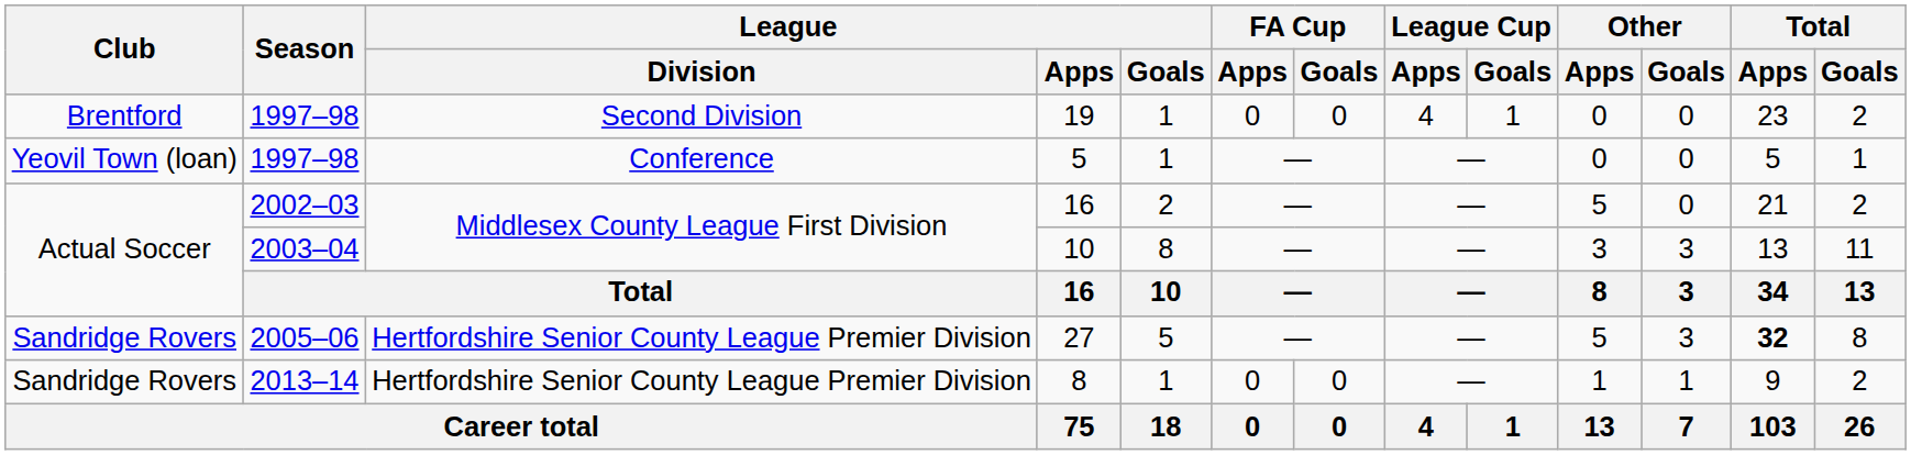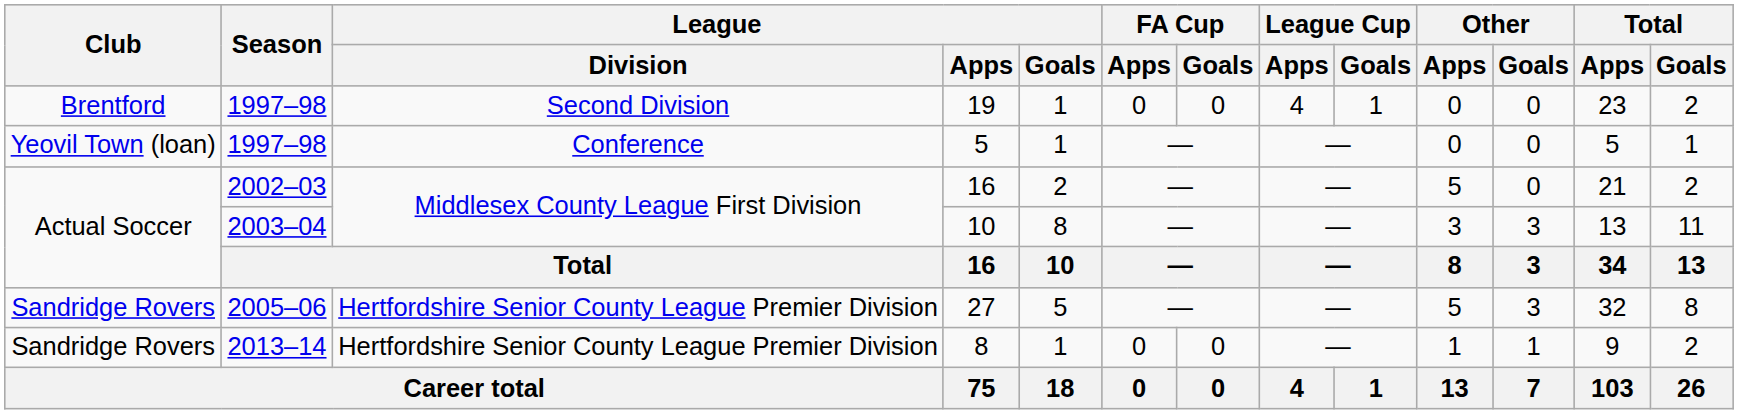27 | Total / Apps: bold -> normal
